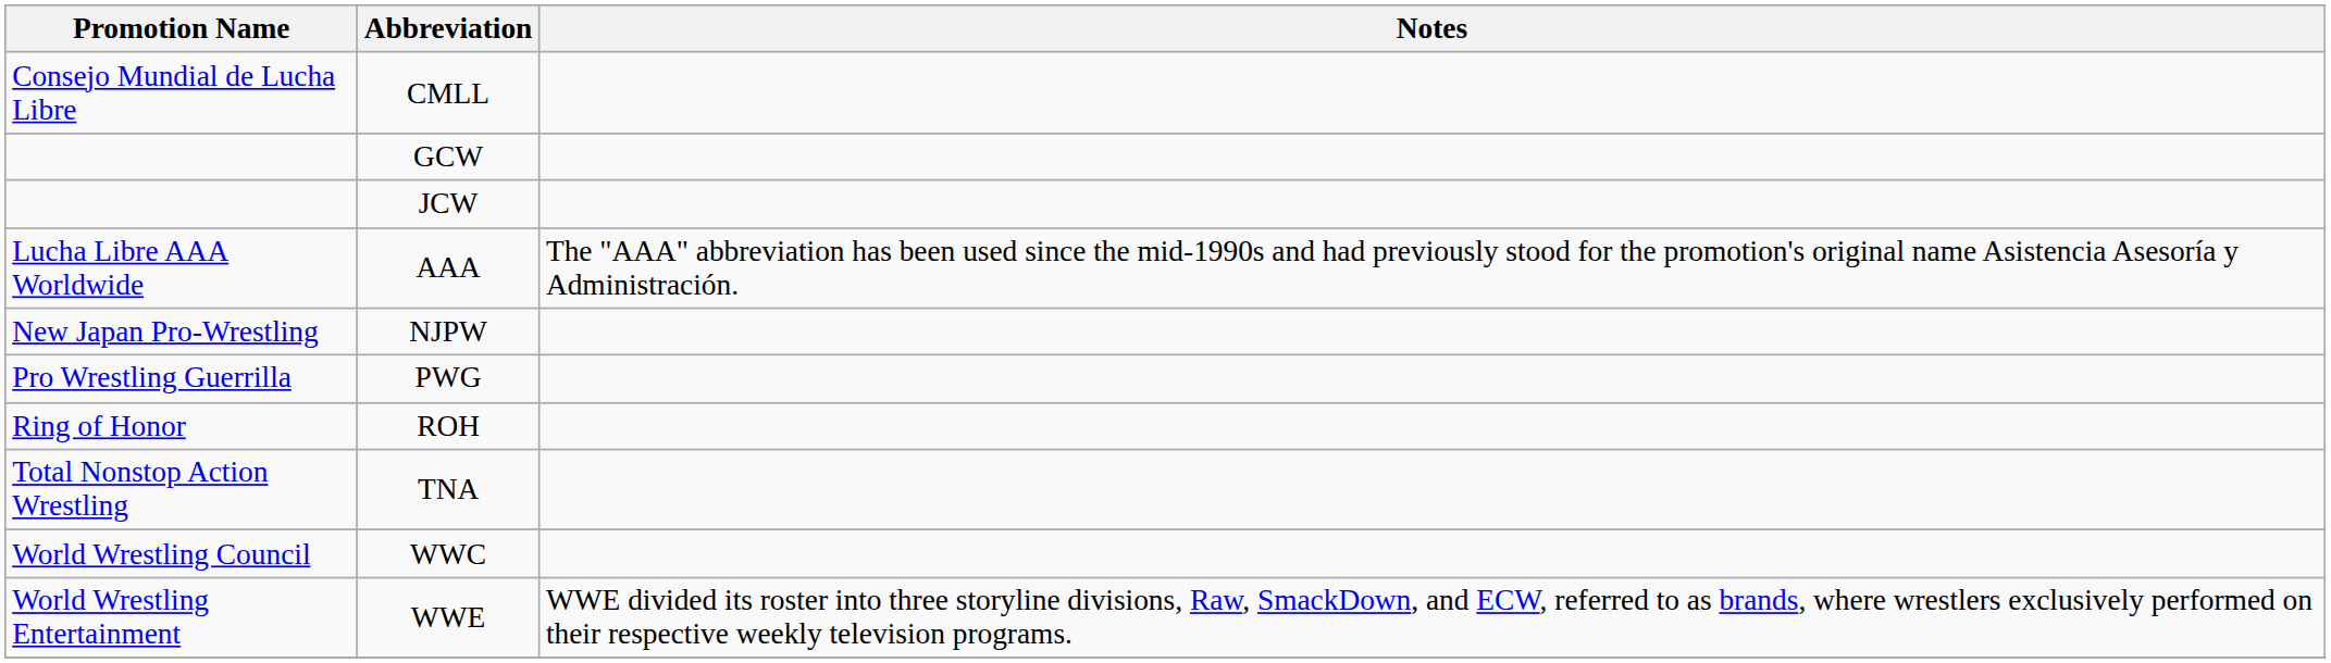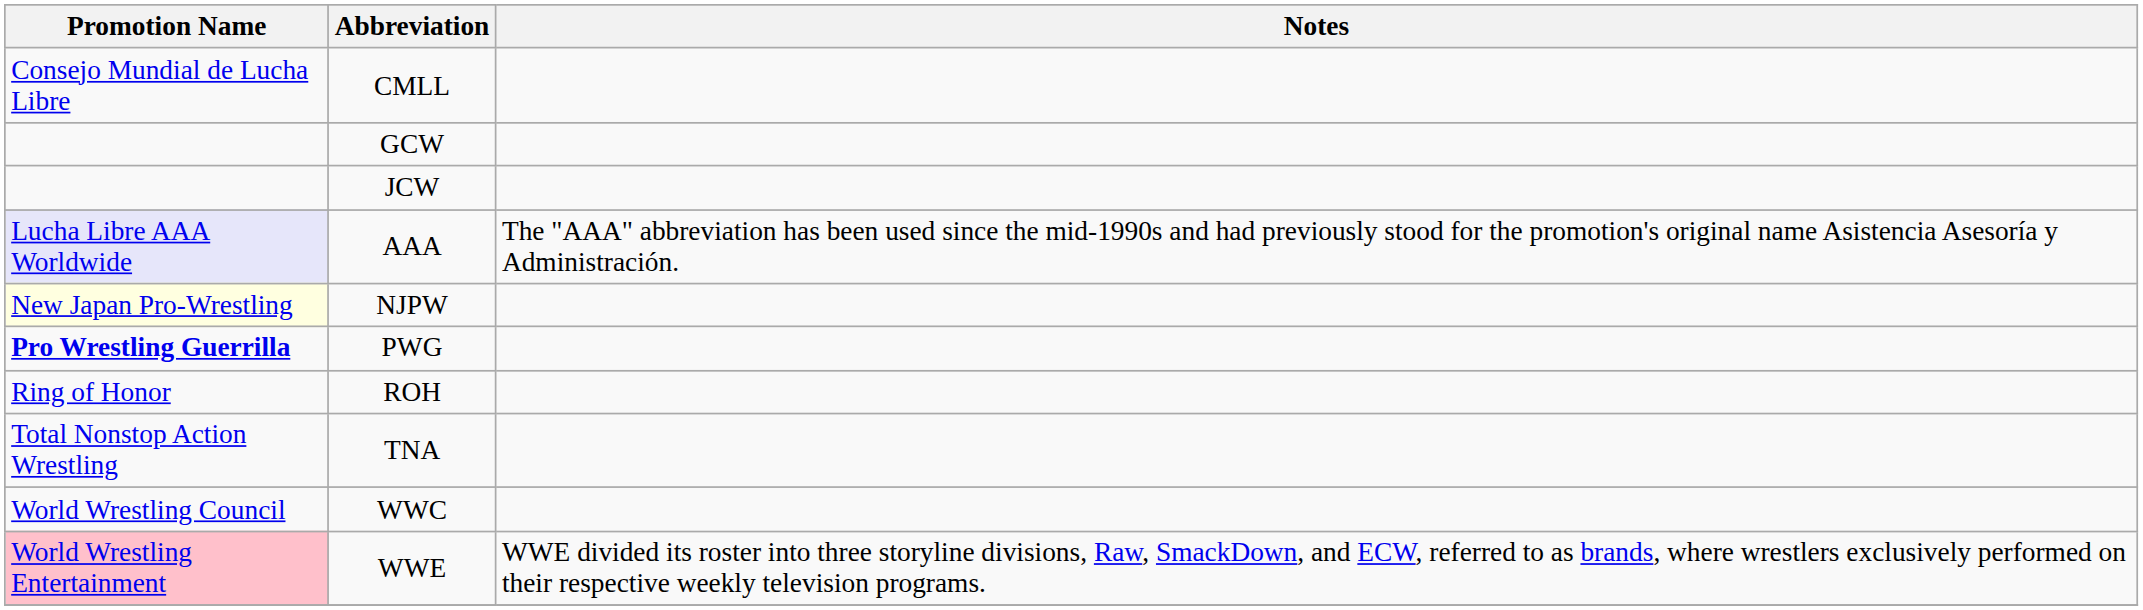AAA | Promotion Name: no background -> lavender background
NJPW | Promotion Name: no background -> lightyellow background
PWG | Promotion Name: normal -> bold
WWE | Promotion Name: no background -> pink background
